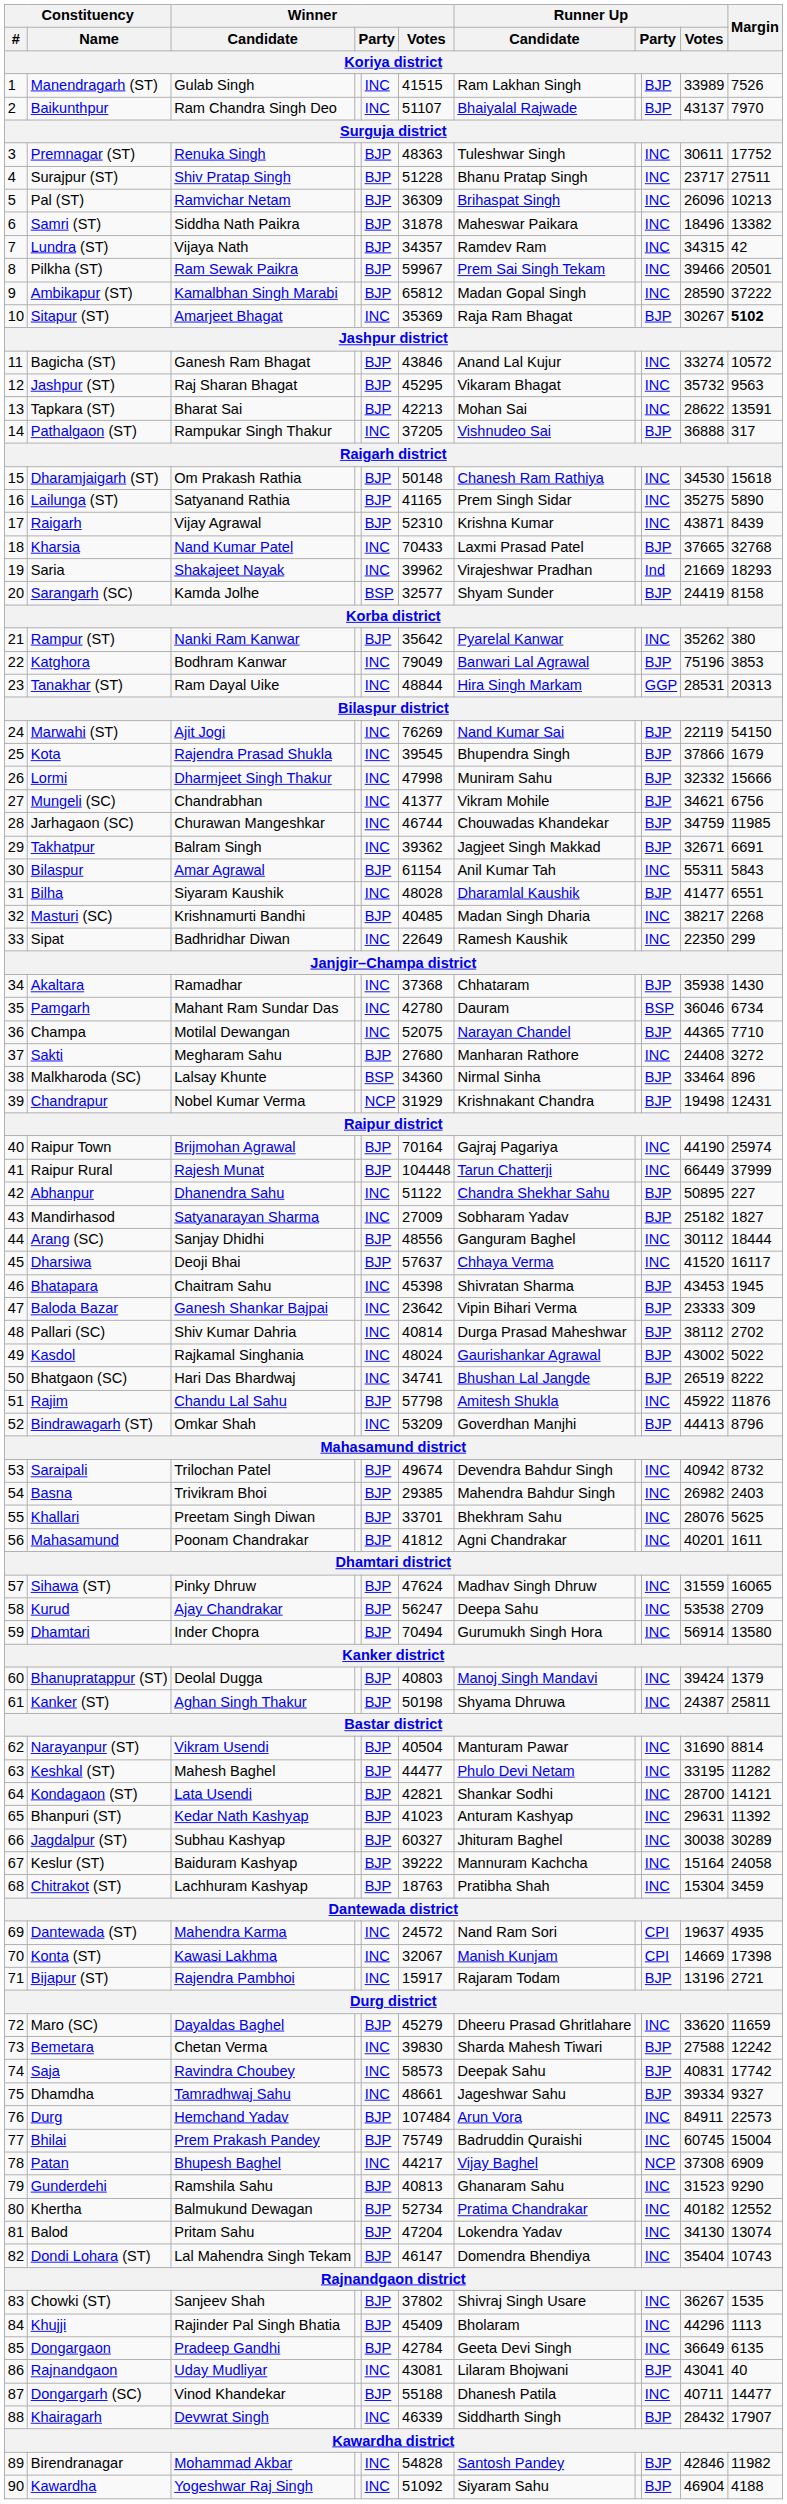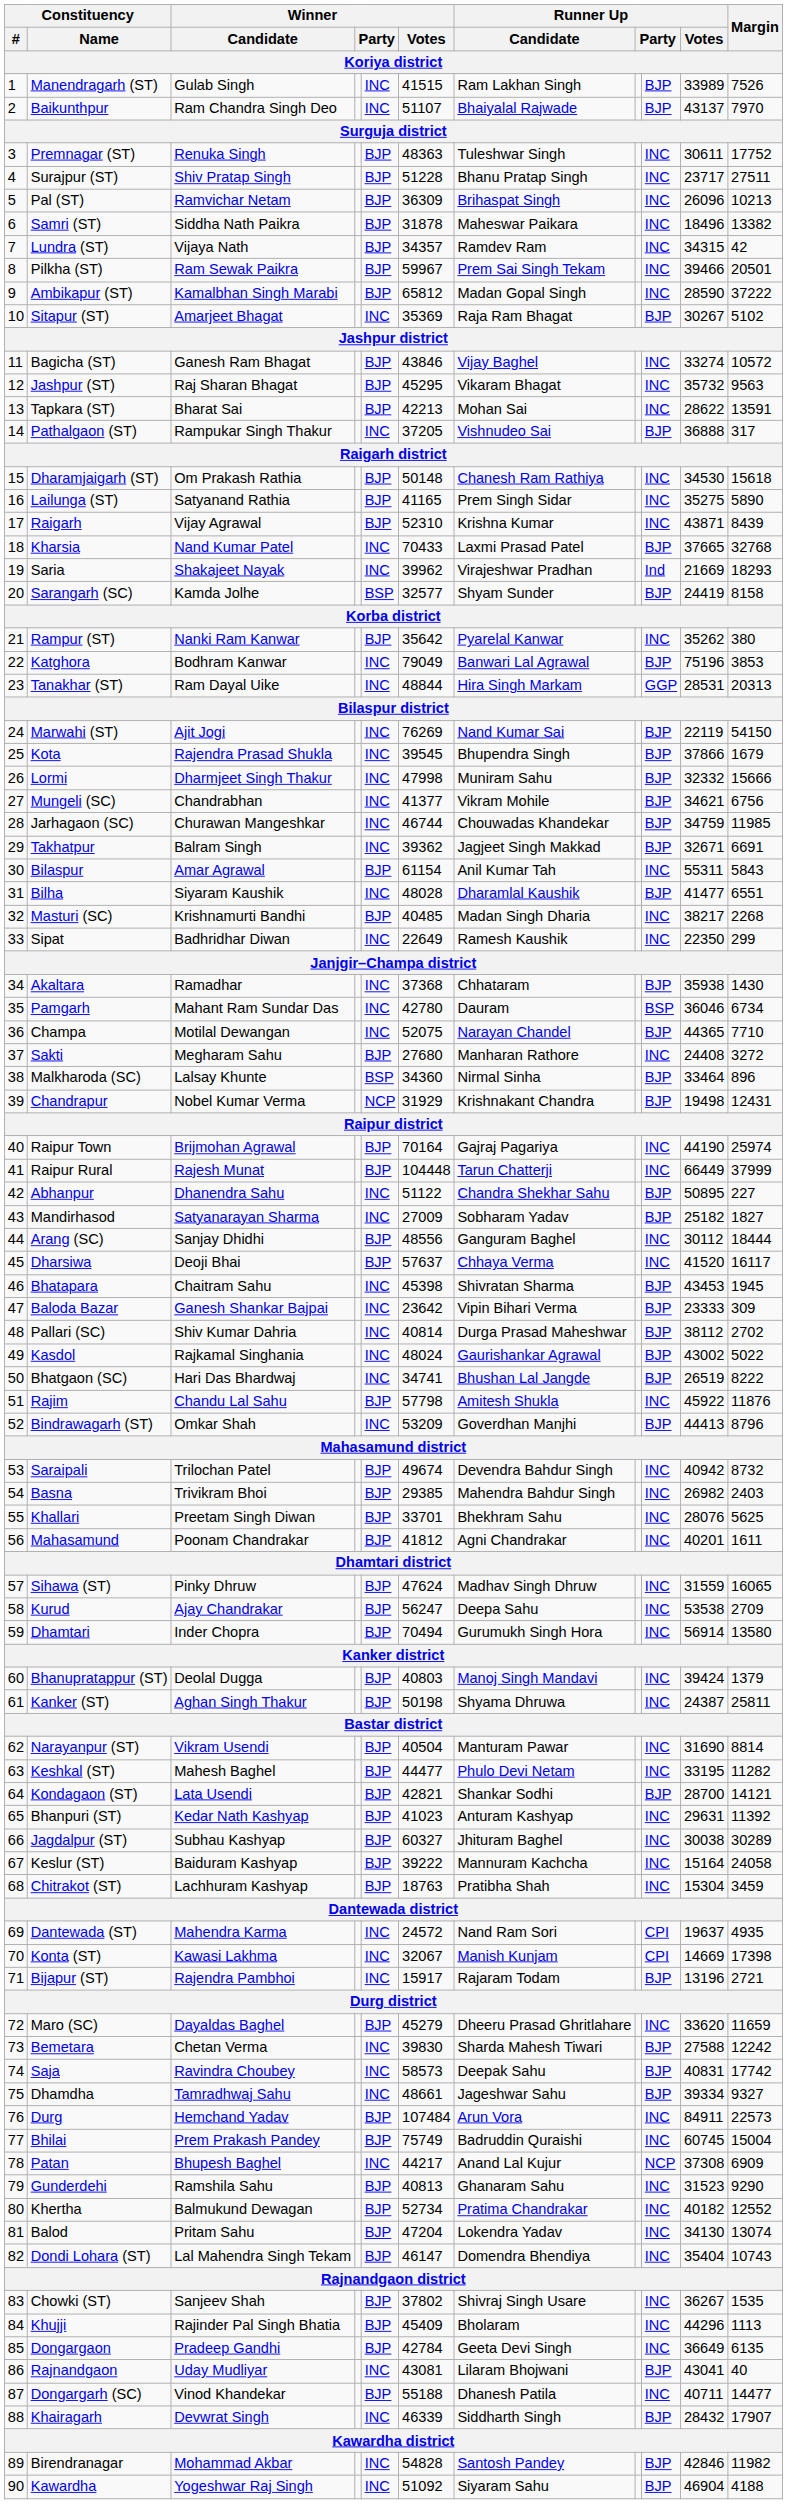Sitapur (ST) | Margin: bold -> normal
Bagicha (ST) | Runner Up / Candidate: Anand Lal Kujur -> Vijay Baghel
Kondagaon (ST) | column 9: INC -> BJP
Patan | Runner Up / Candidate: Vijay Baghel -> Anand Lal Kujur
